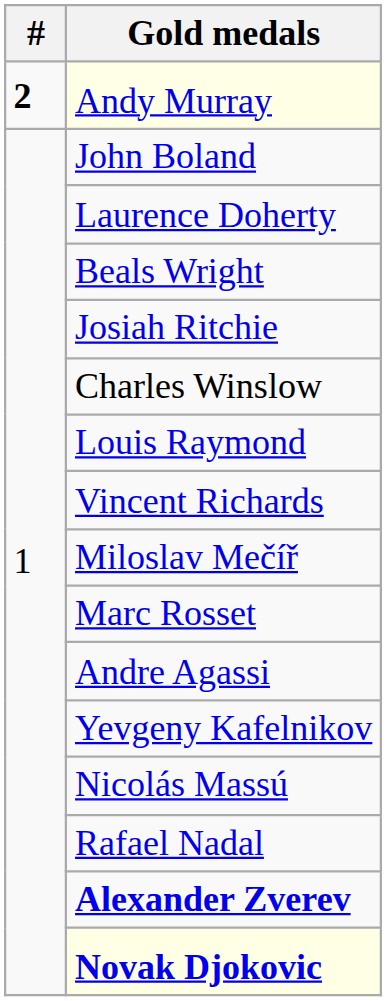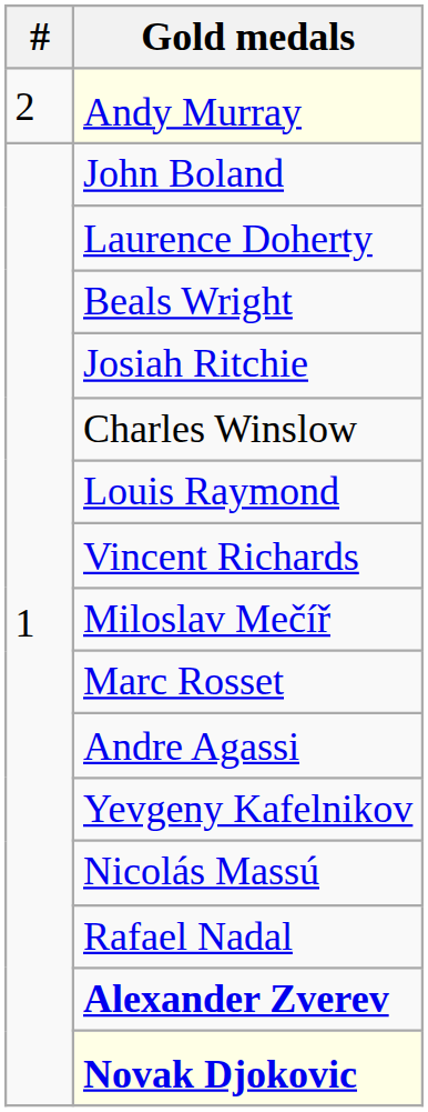Andy Murray | #: bold -> normal
